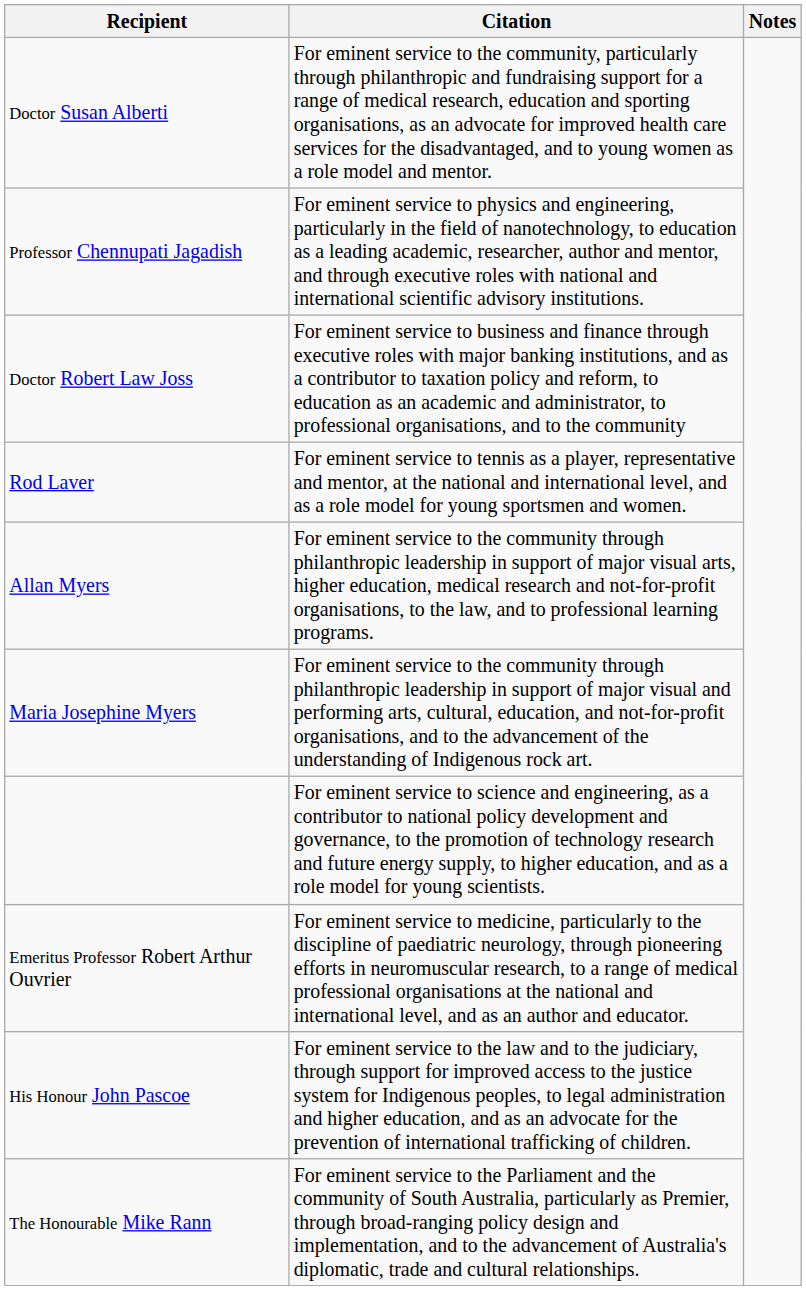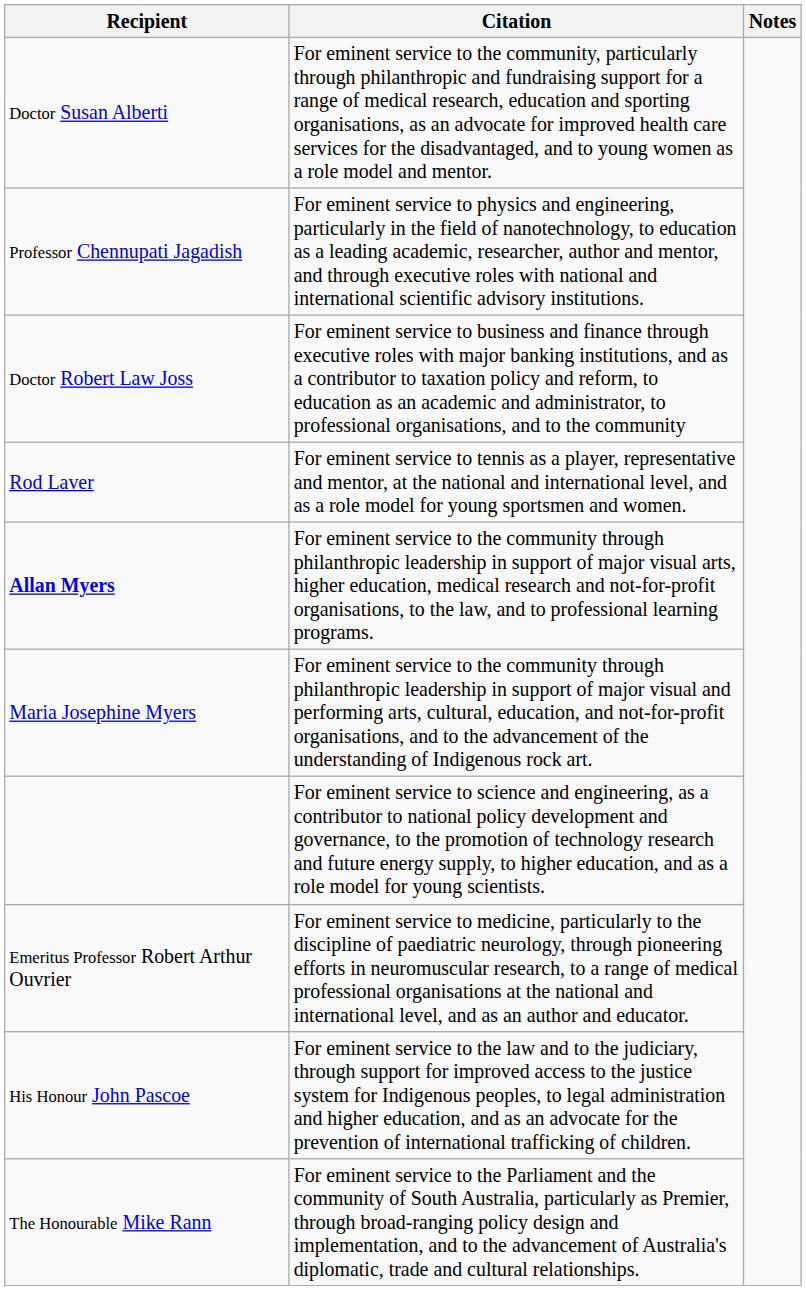Allan Myers | Recipient: normal -> bold
